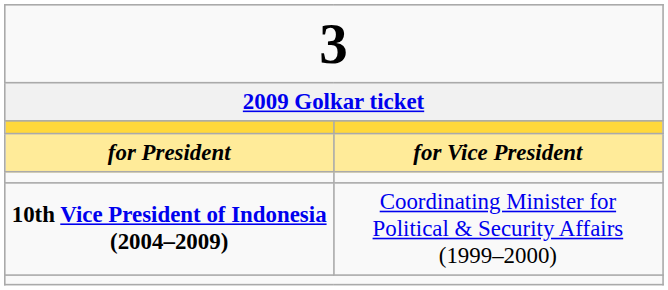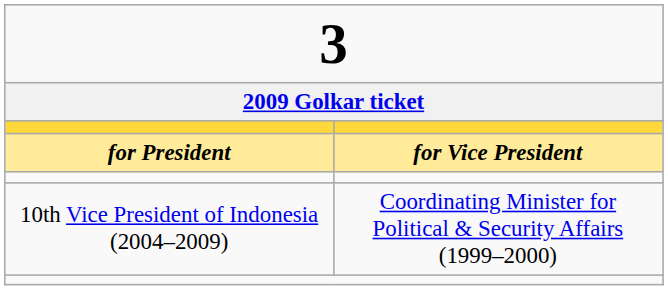row 6 | column 1: bold -> normal
